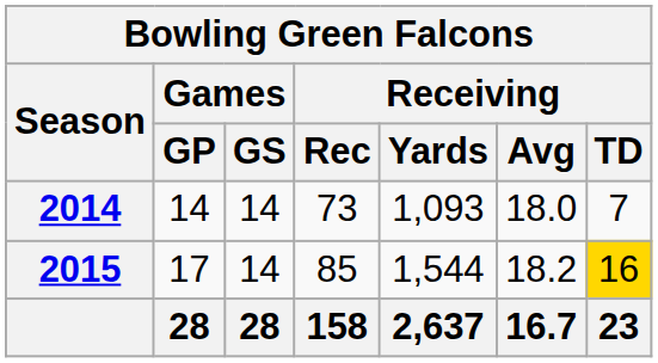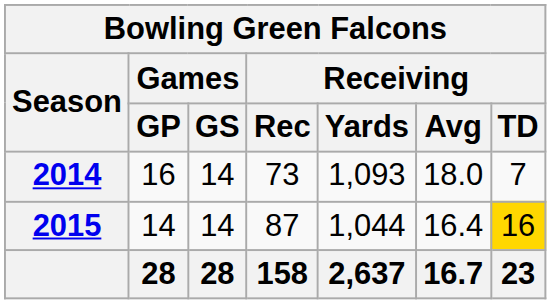2014 | Games / GP: 14 -> 16
2015 | Games / GP: 17 -> 14
2015 | Receiving / Rec: 85 -> 87
2015 | Receiving / Yards: 1,544 -> 1,044
2015 | Receiving / Avg: 18.2 -> 16.4
